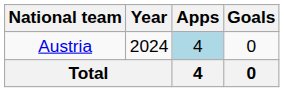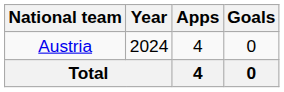Austria | Apps: lightblue background -> no background
